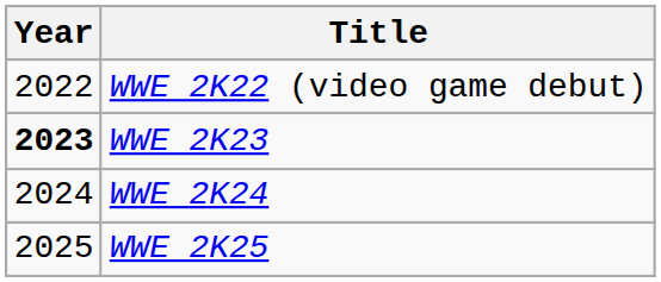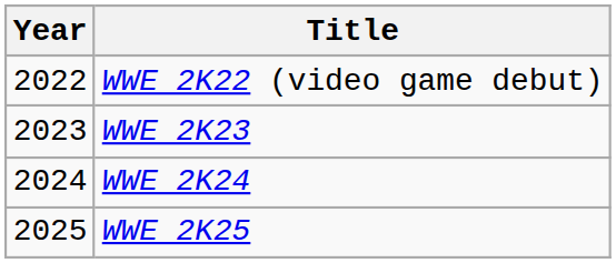WWE 2K23 | Year: bold -> normal
